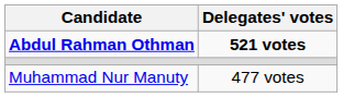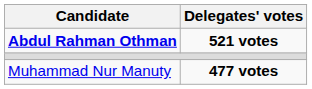Muhammad Nur Manuty | Delegates' votes: normal -> bold
